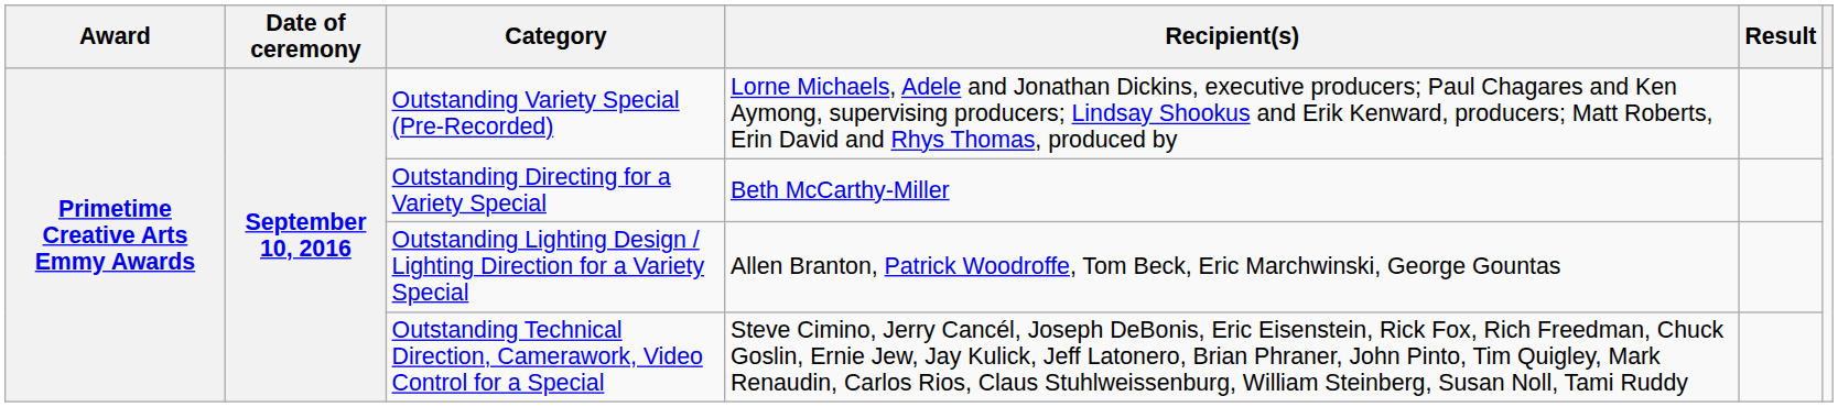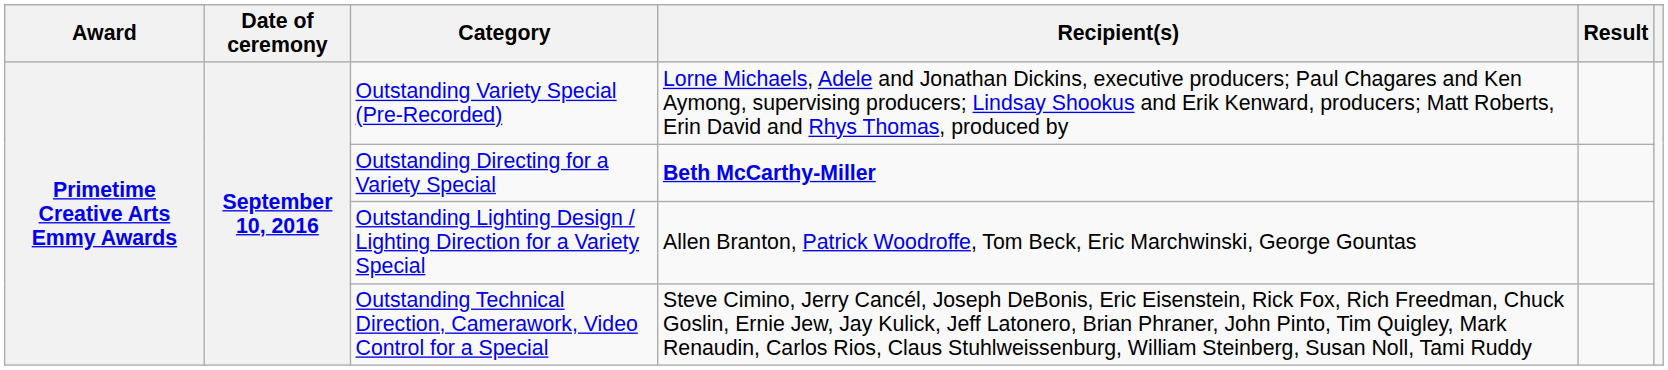Outstanding Directing for a Variety Special | Recipient(s): normal -> bold
